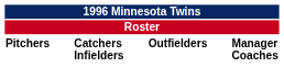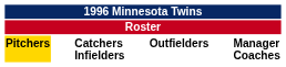Pitchers | column 1: no background -> gold background
